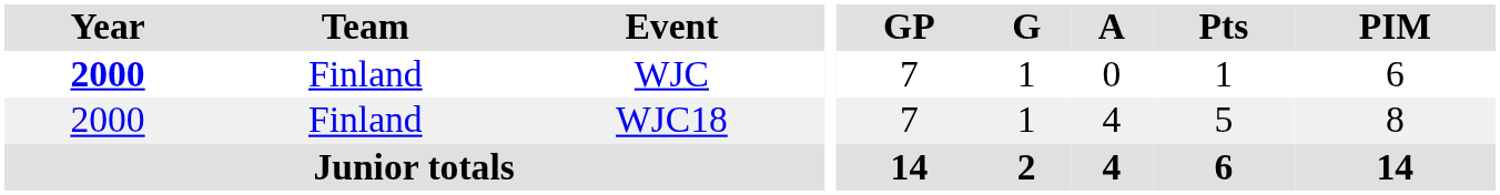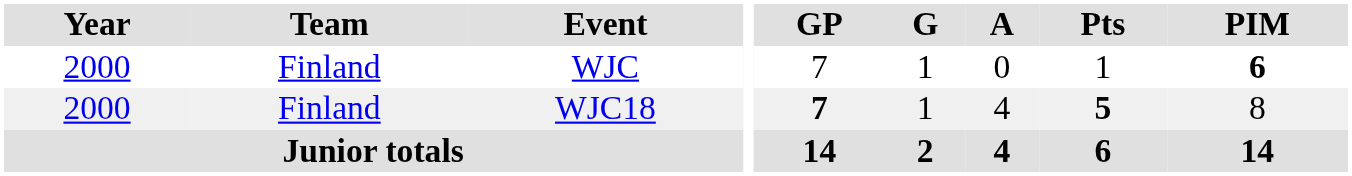WJC | Year: bold -> normal
WJC | PIM: normal -> bold
WJC18 | GP: normal -> bold
WJC18 | Pts: normal -> bold
